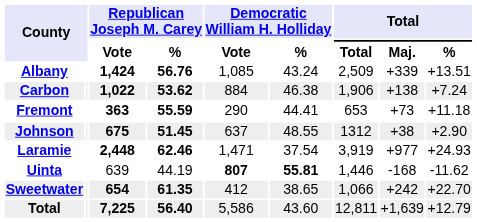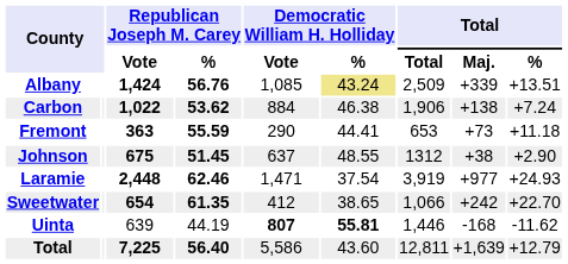Albany | Democratic William H. Holliday / %: no background -> khaki background
rows swapped: Sweetwater <-> Uinta
